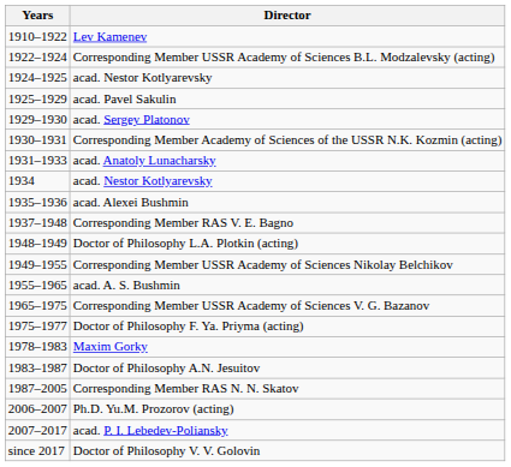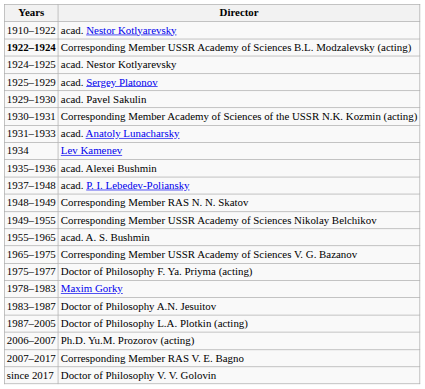row 2 | Director: Lev Kamenev -> acad. Nestor Kotlyarevsky
row 3 | Years: normal -> bold
row 5 | Director: acad. Pavel Sakulin -> acad. Sergey Platonov
row 6 | Director: acad. Sergey Platonov -> acad. Pavel Sakulin
row 9 | Director: acad. Nestor Kotlyarevsky -> Lev Kamenev
row 11 | Director: Corresponding Member RAS V. E. Bagno -> acad. P. I. Lebedev-Poliansky
row 12 | Director: Doctor of Philosophy L.A. Plotkin (acting) -> Corresponding Member RAS N. N. Skatov
row 19 | Director: Corresponding Member RAS N. N. Skatov -> Doctor of Philosophy L.A. Plotkin (acting)
row 21 | Director: acad. P. I. Lebedev-Poliansky -> Corresponding Member RAS V. E. Bagno
